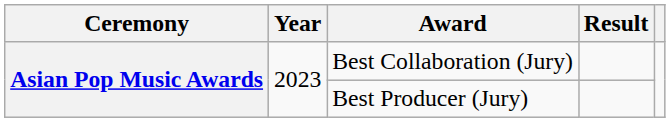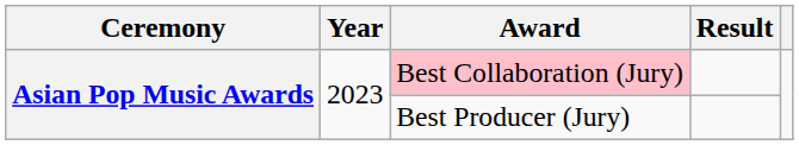Best Collaboration (Jury) | Award: no background -> pink background
